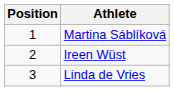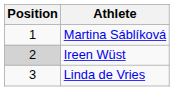Ireen Wüst | Position: no background -> lightgrey background
